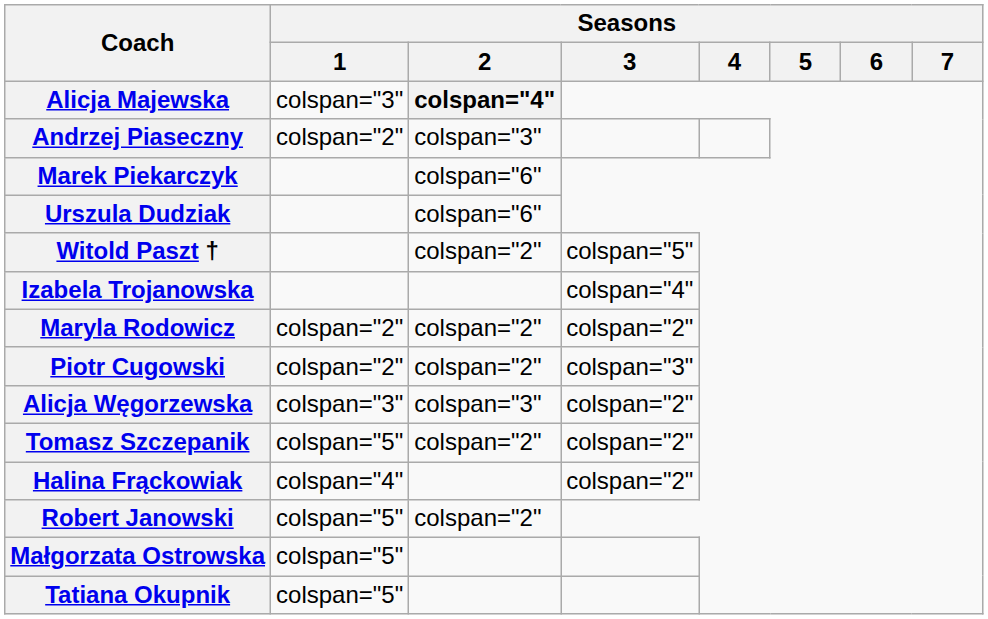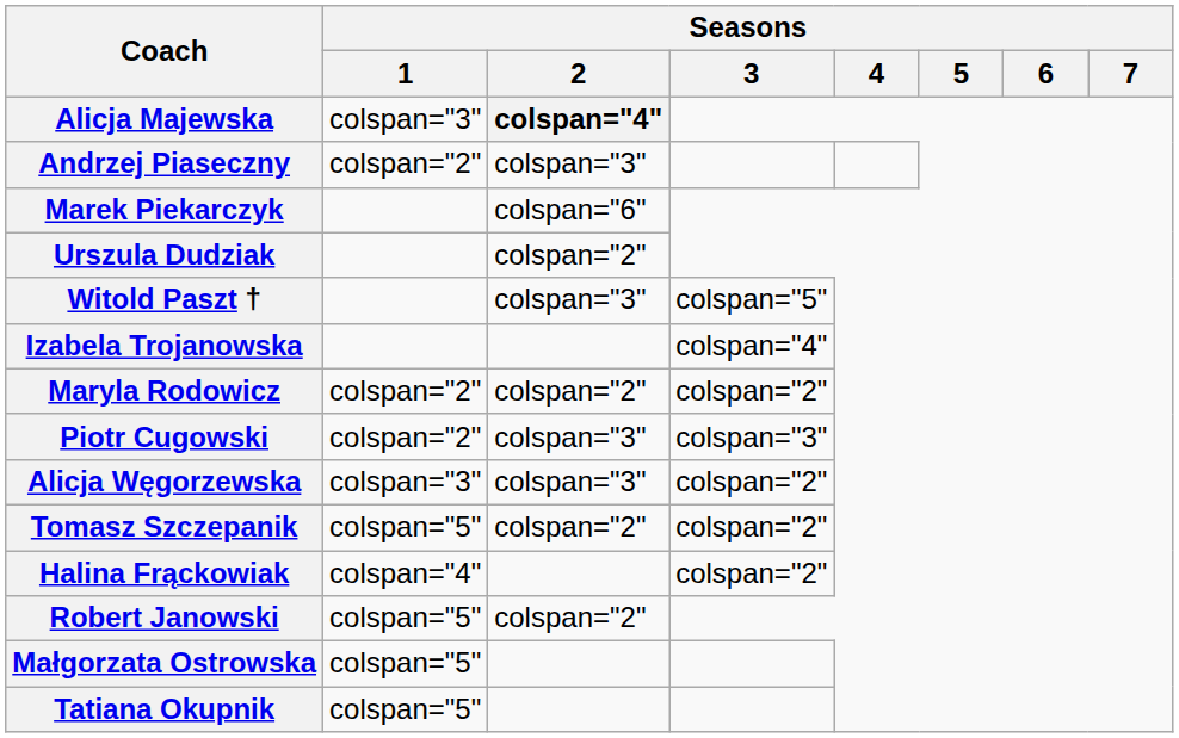Urszula Dudziak | Seasons / 2: colspan="6" -> colspan="2"
Witold Paszt † | Seasons / 2: colspan="2" -> colspan="3"
Piotr Cugowski | Seasons / 2: colspan="2" -> colspan="3"
